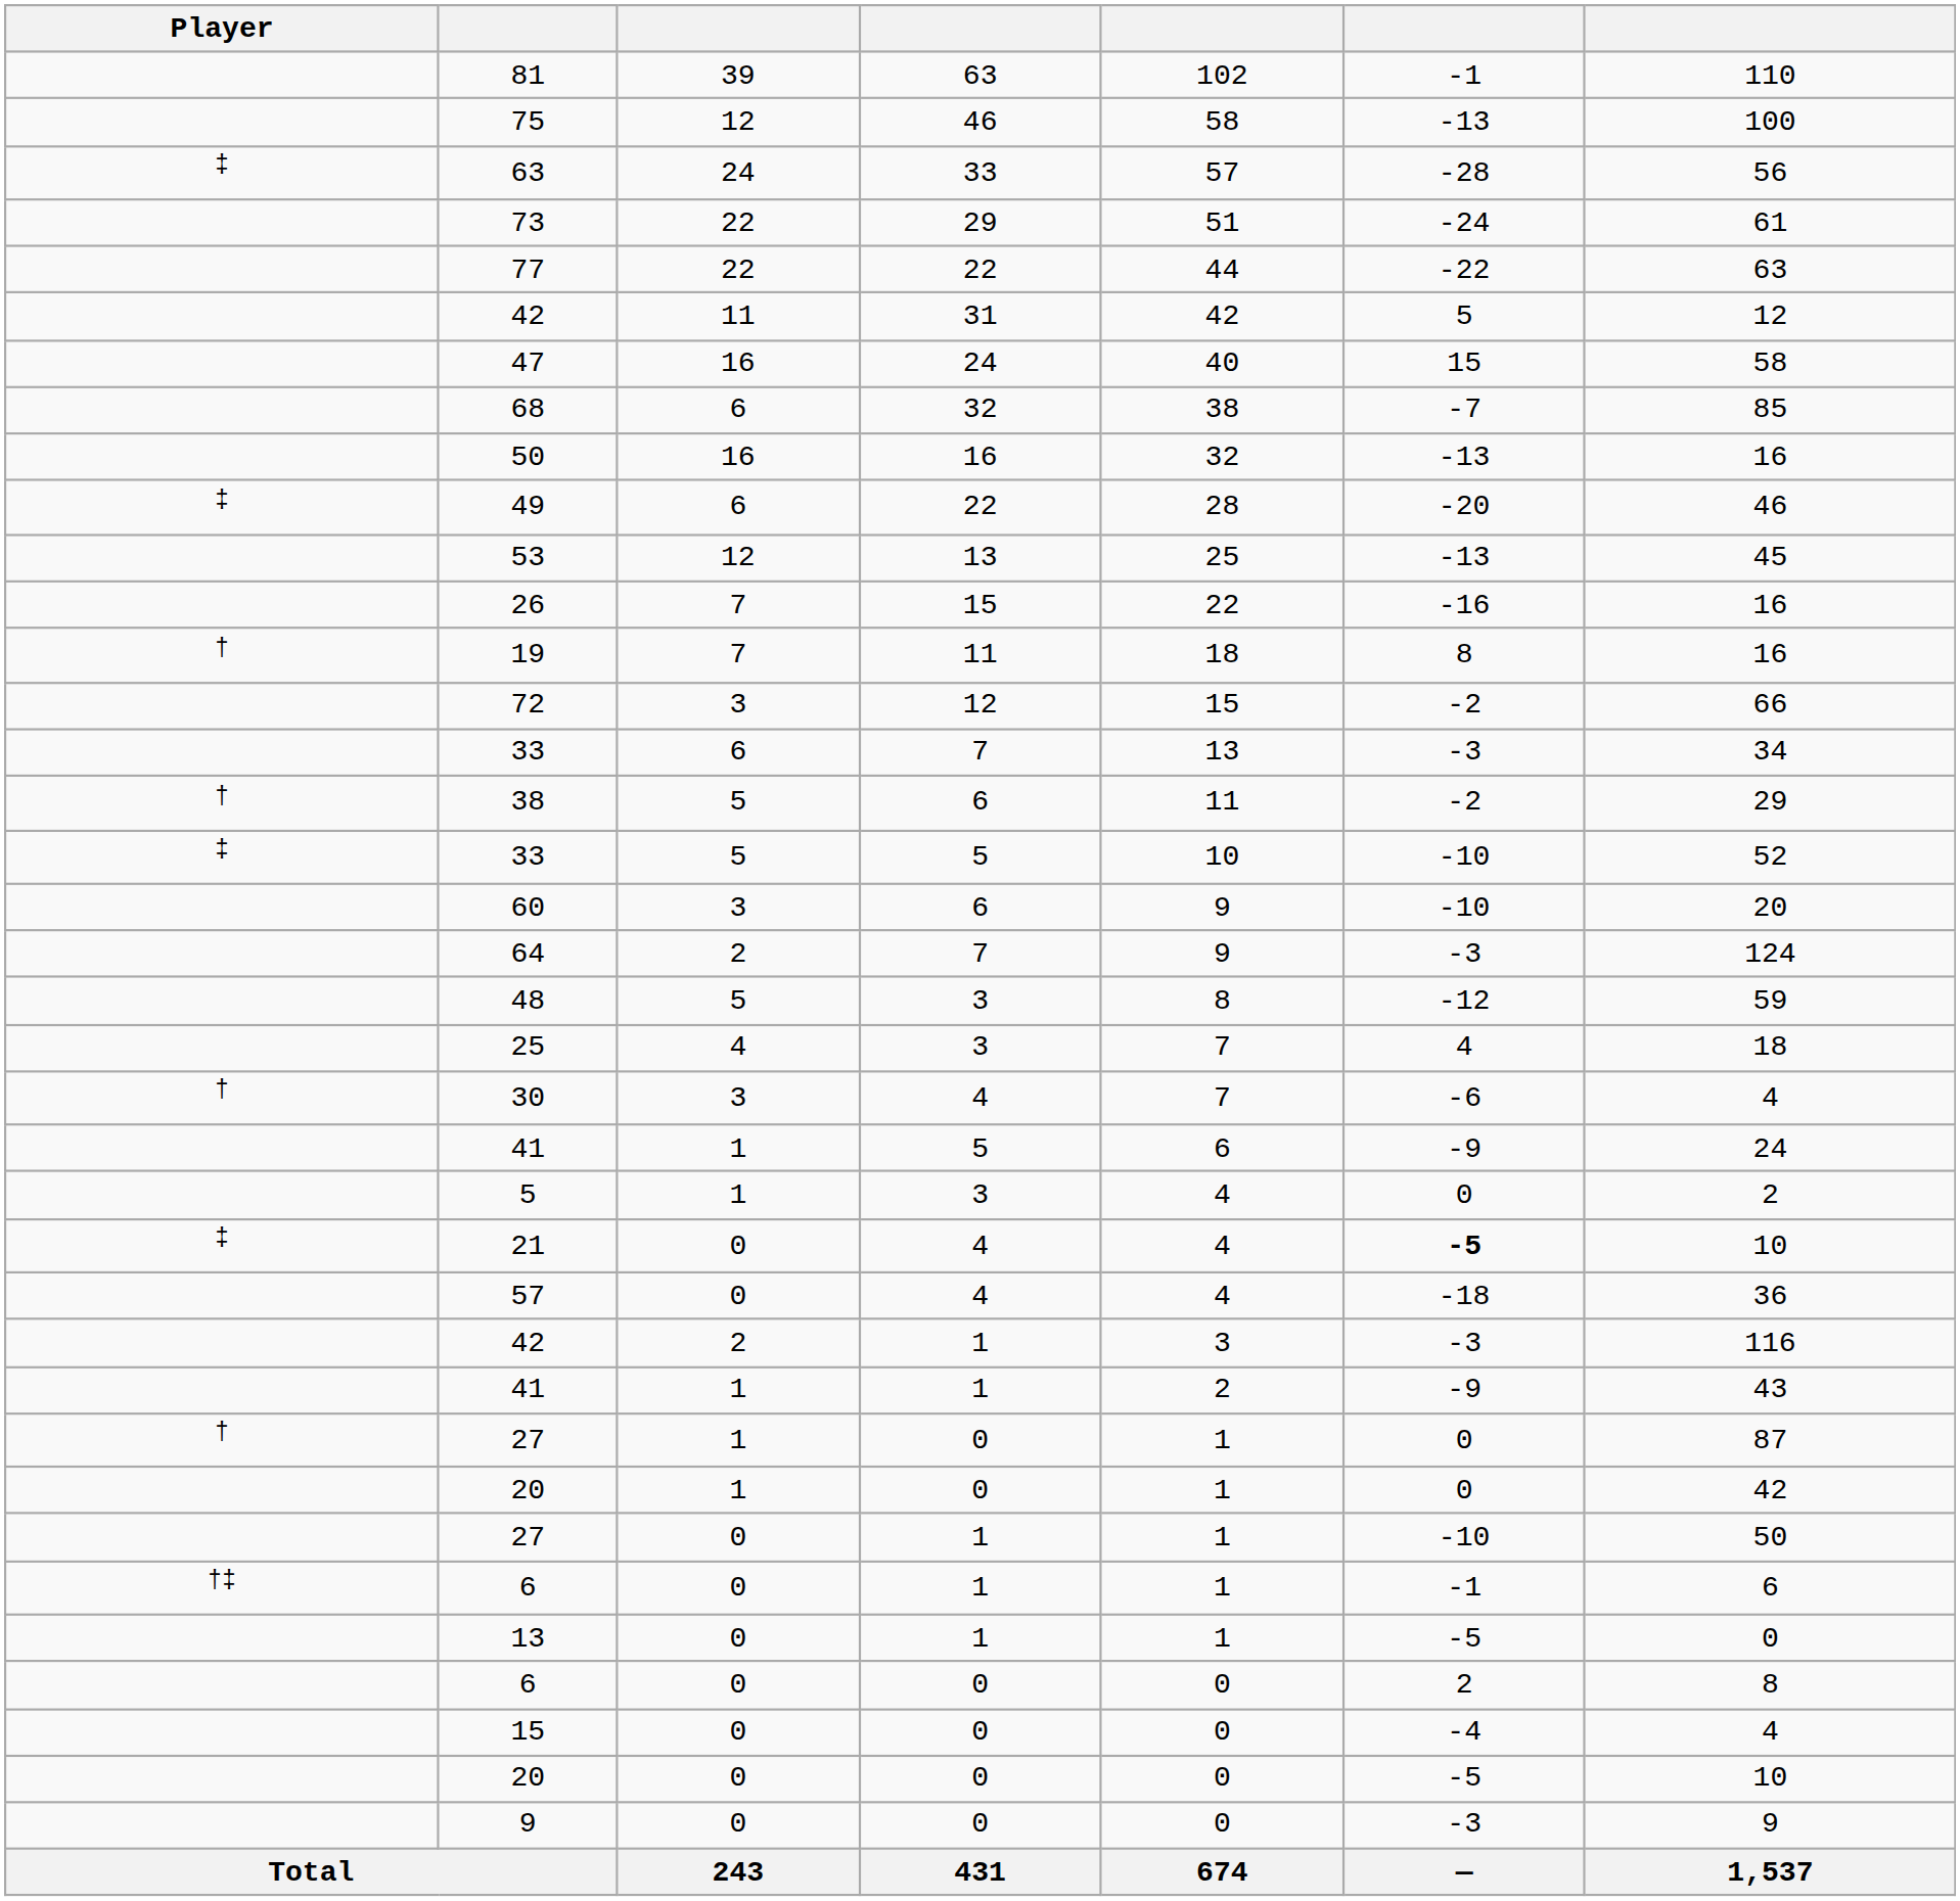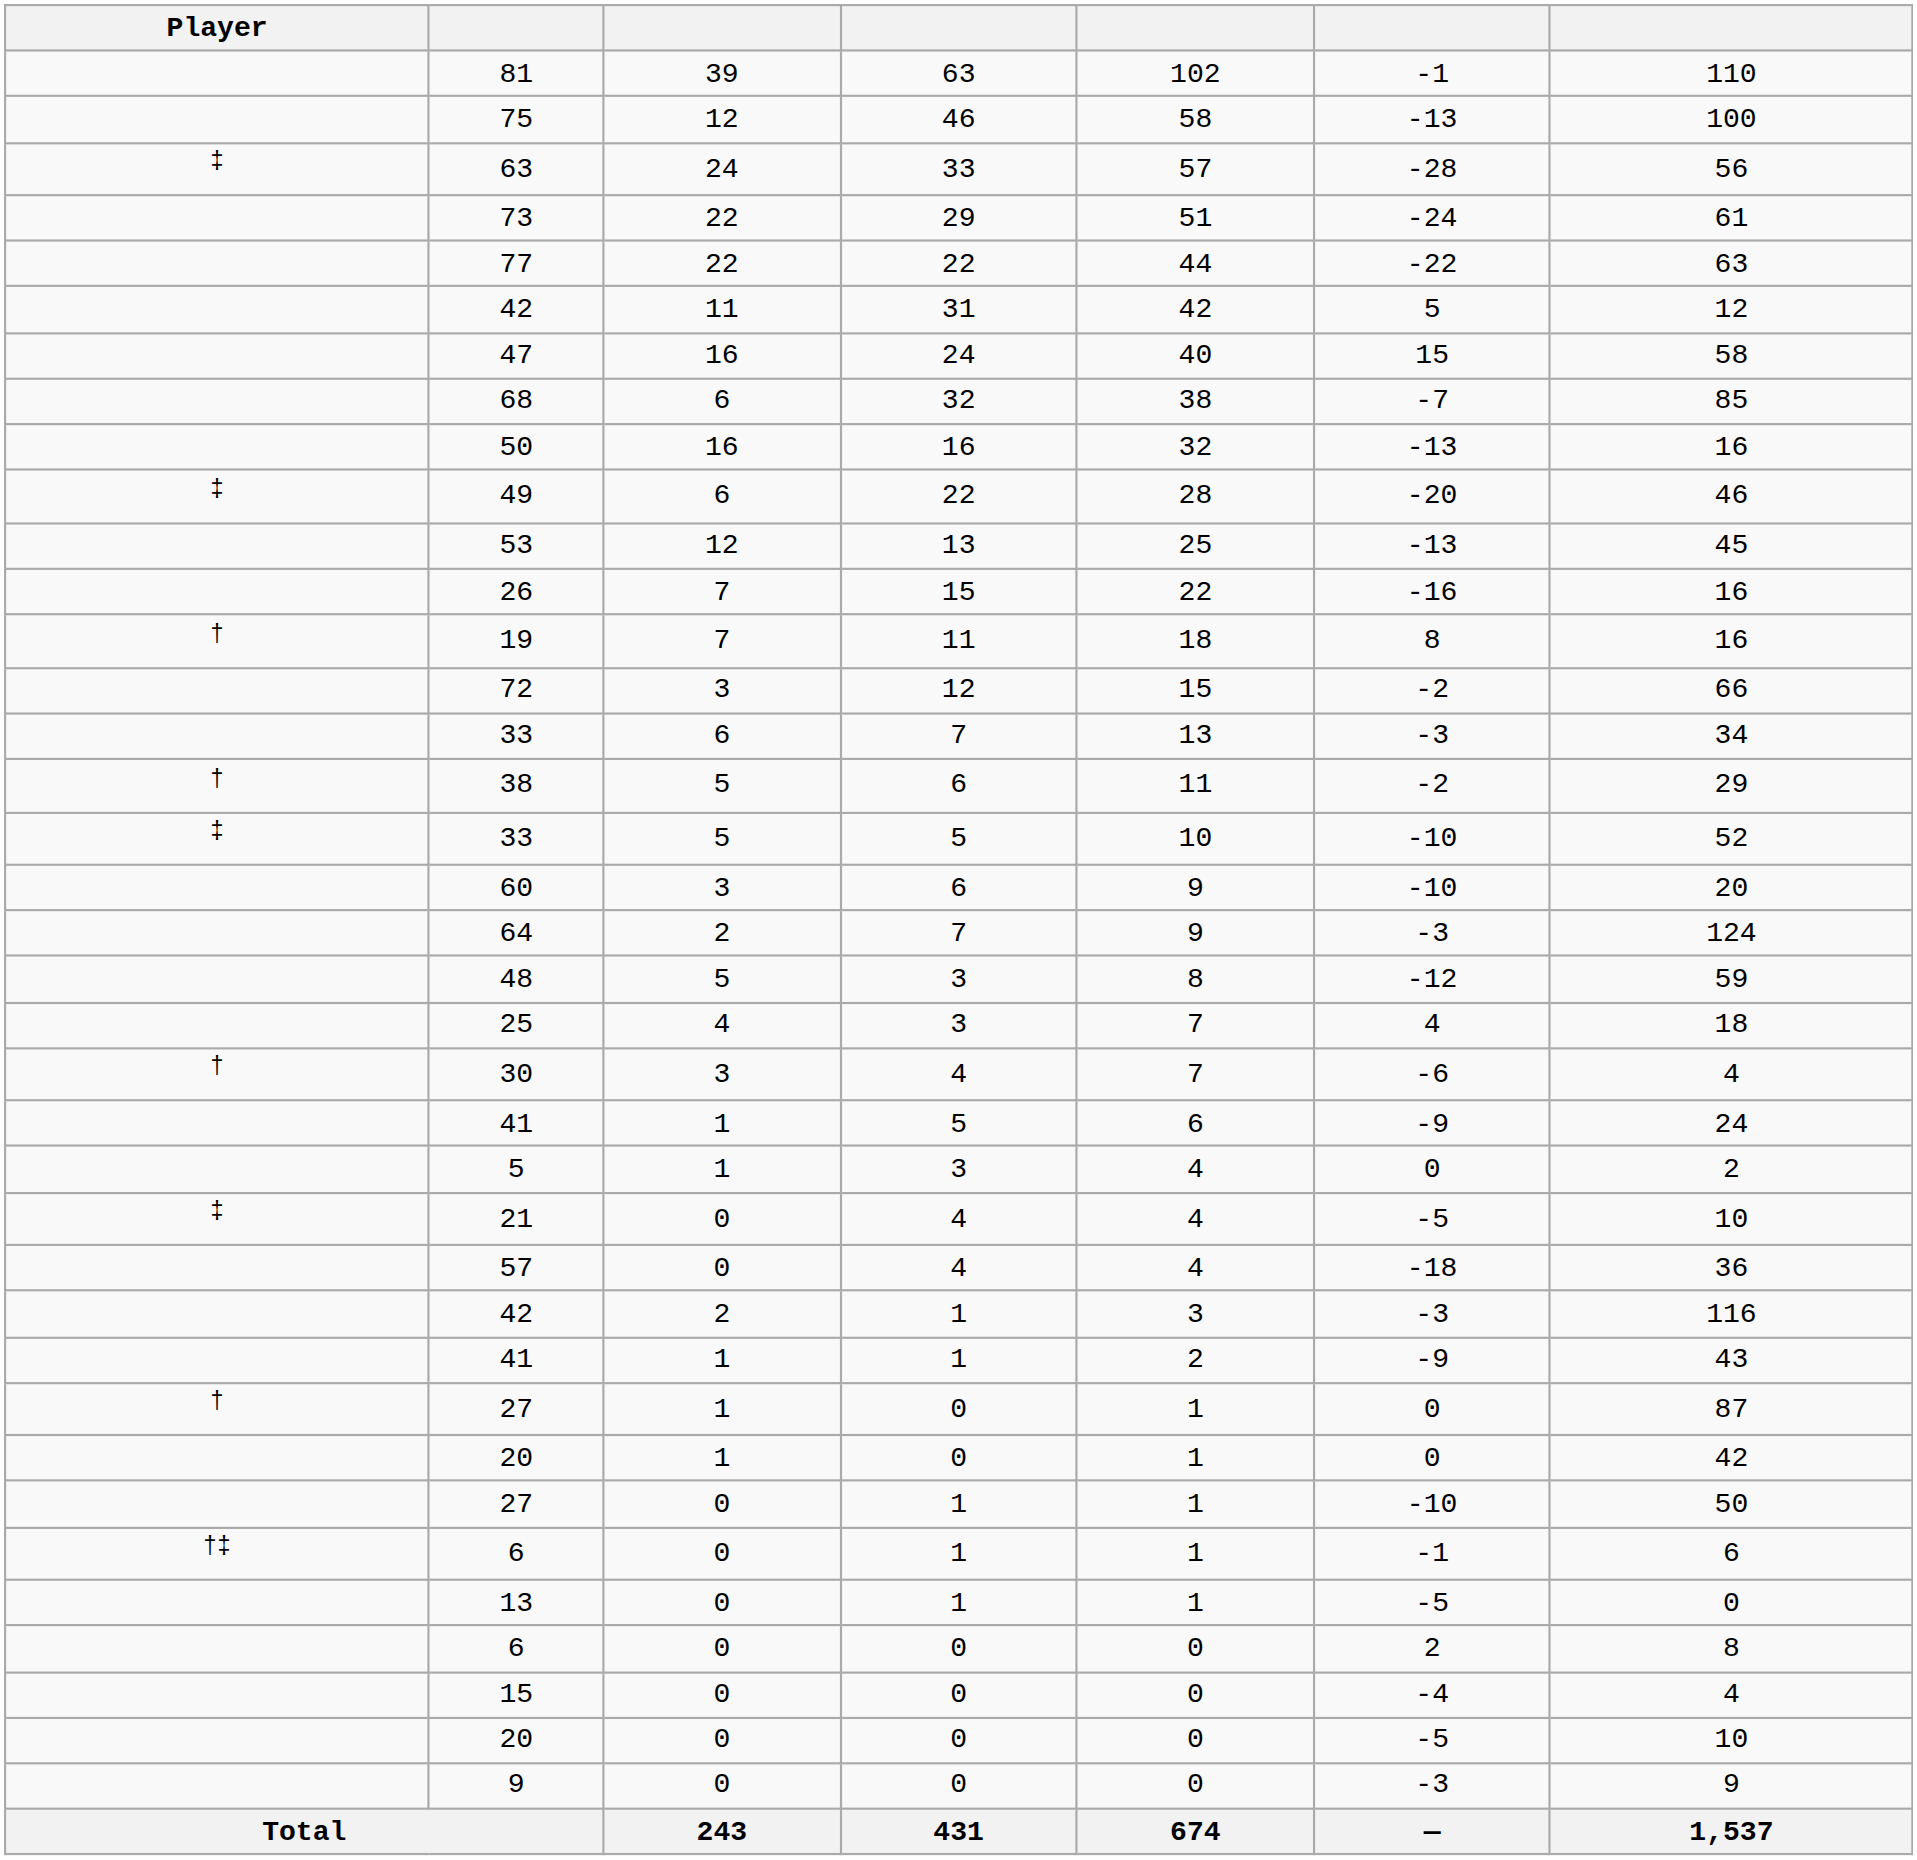21 | column 6: bold -> normal
